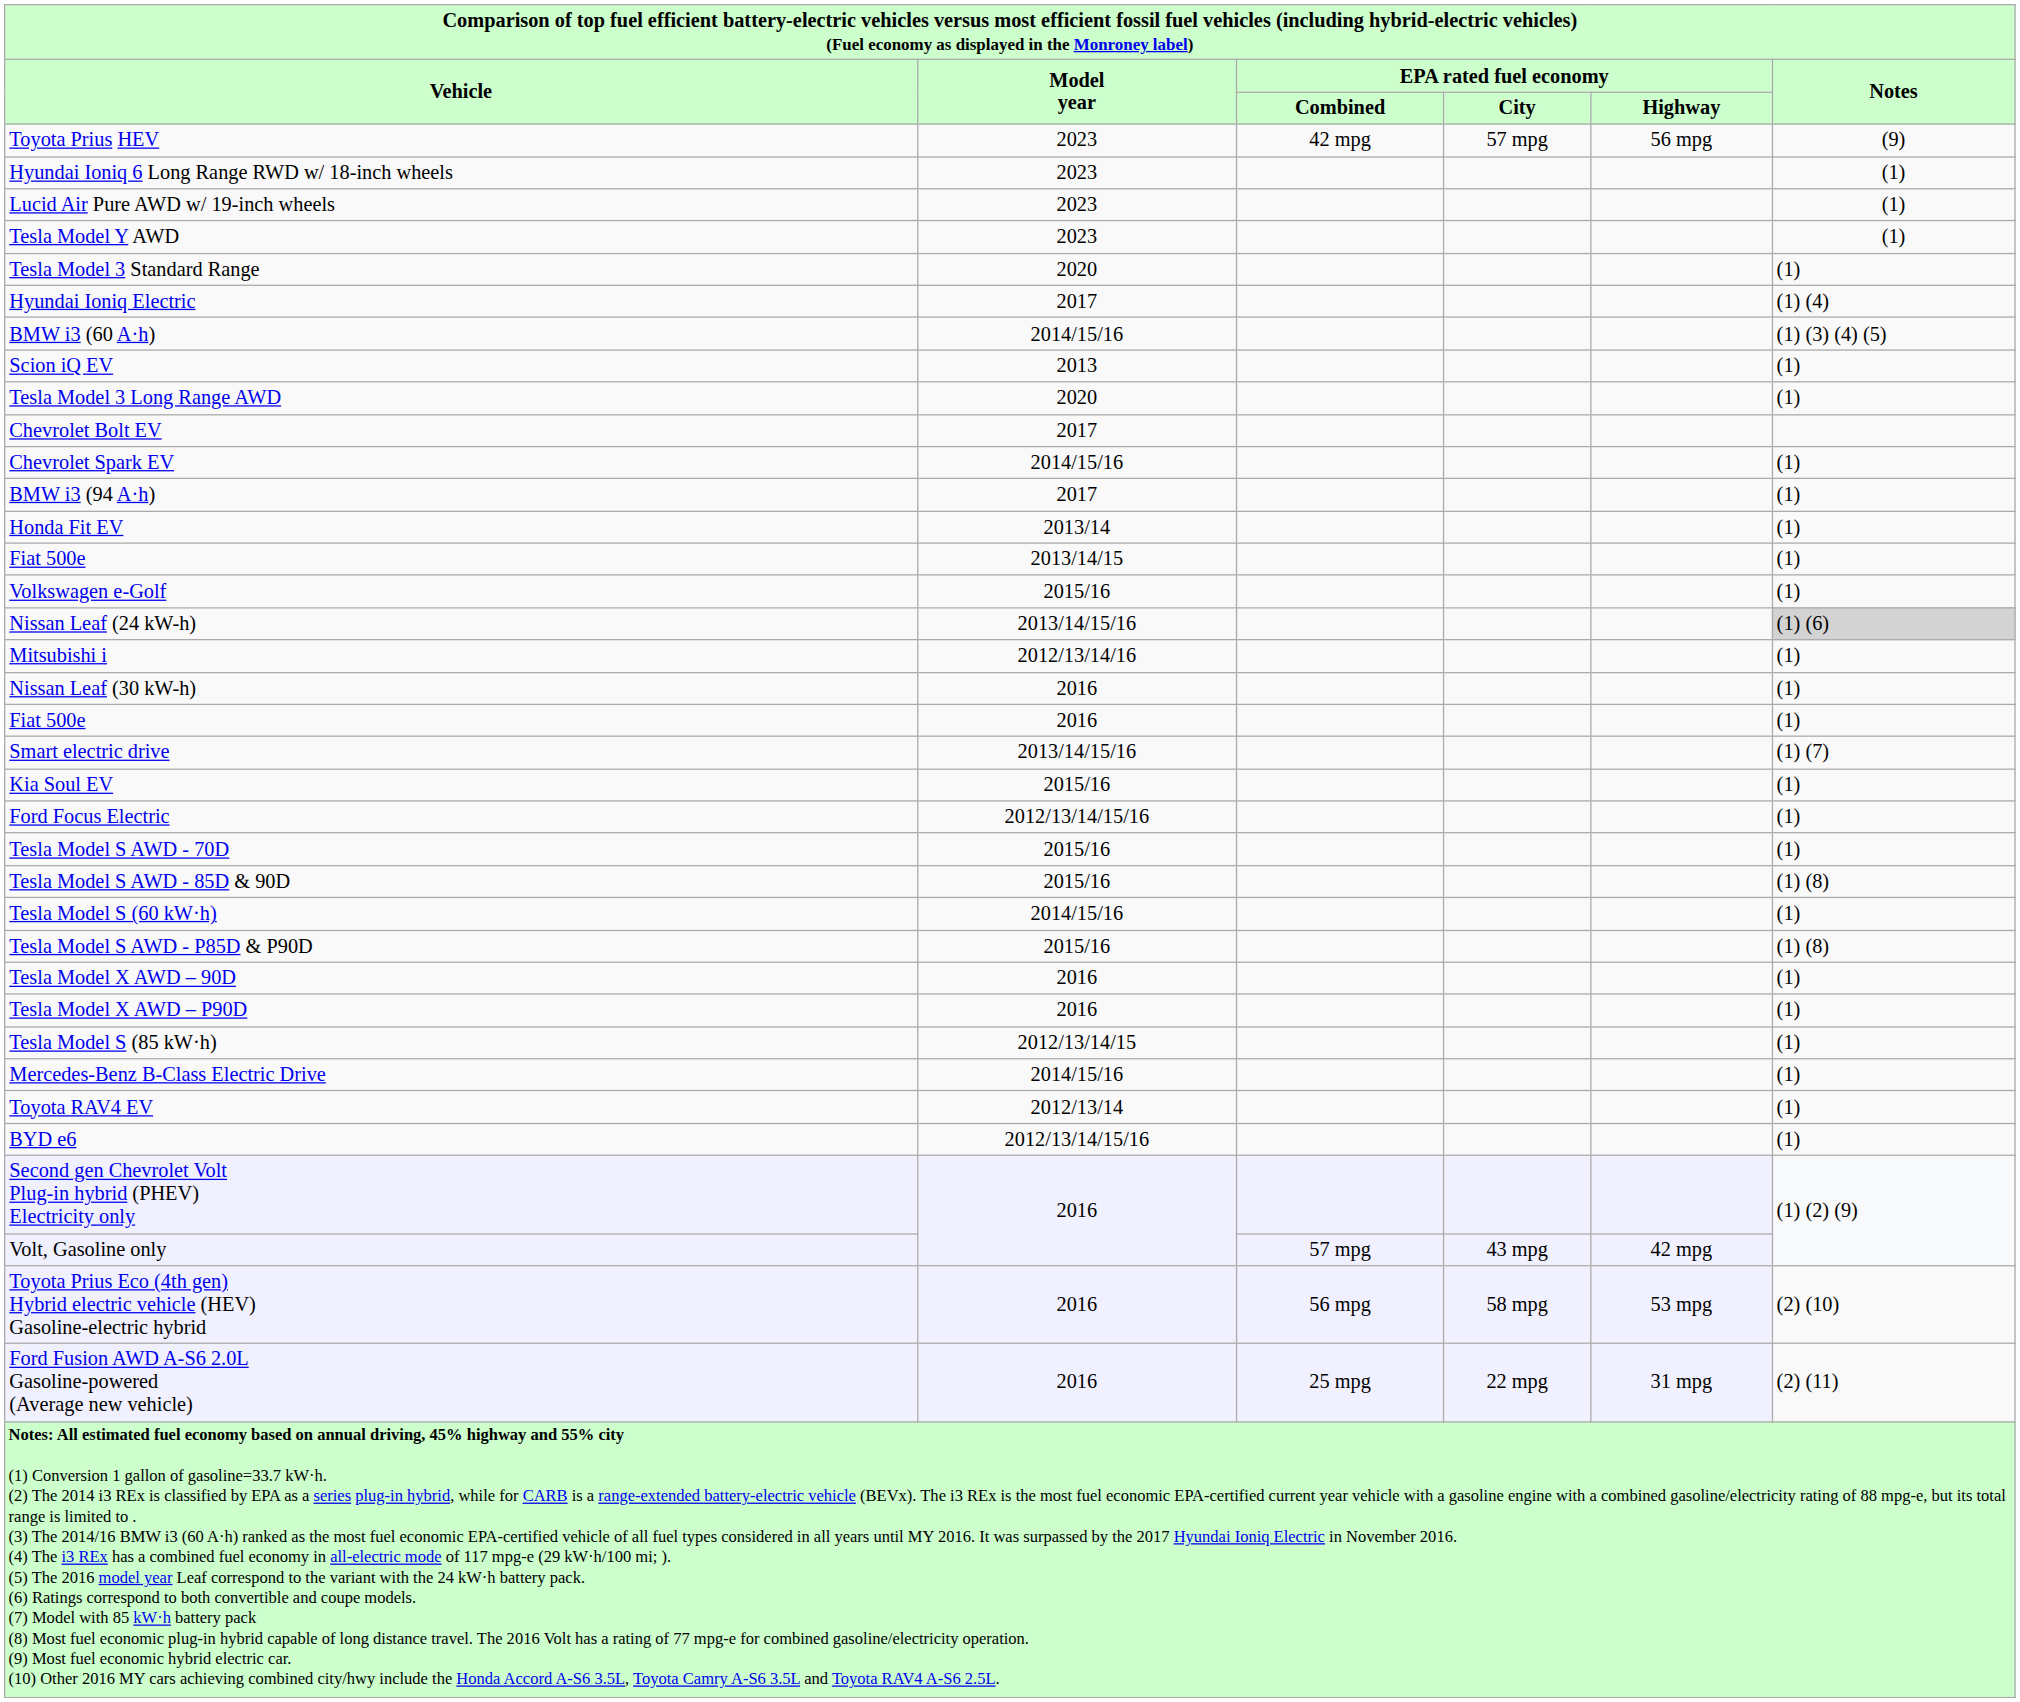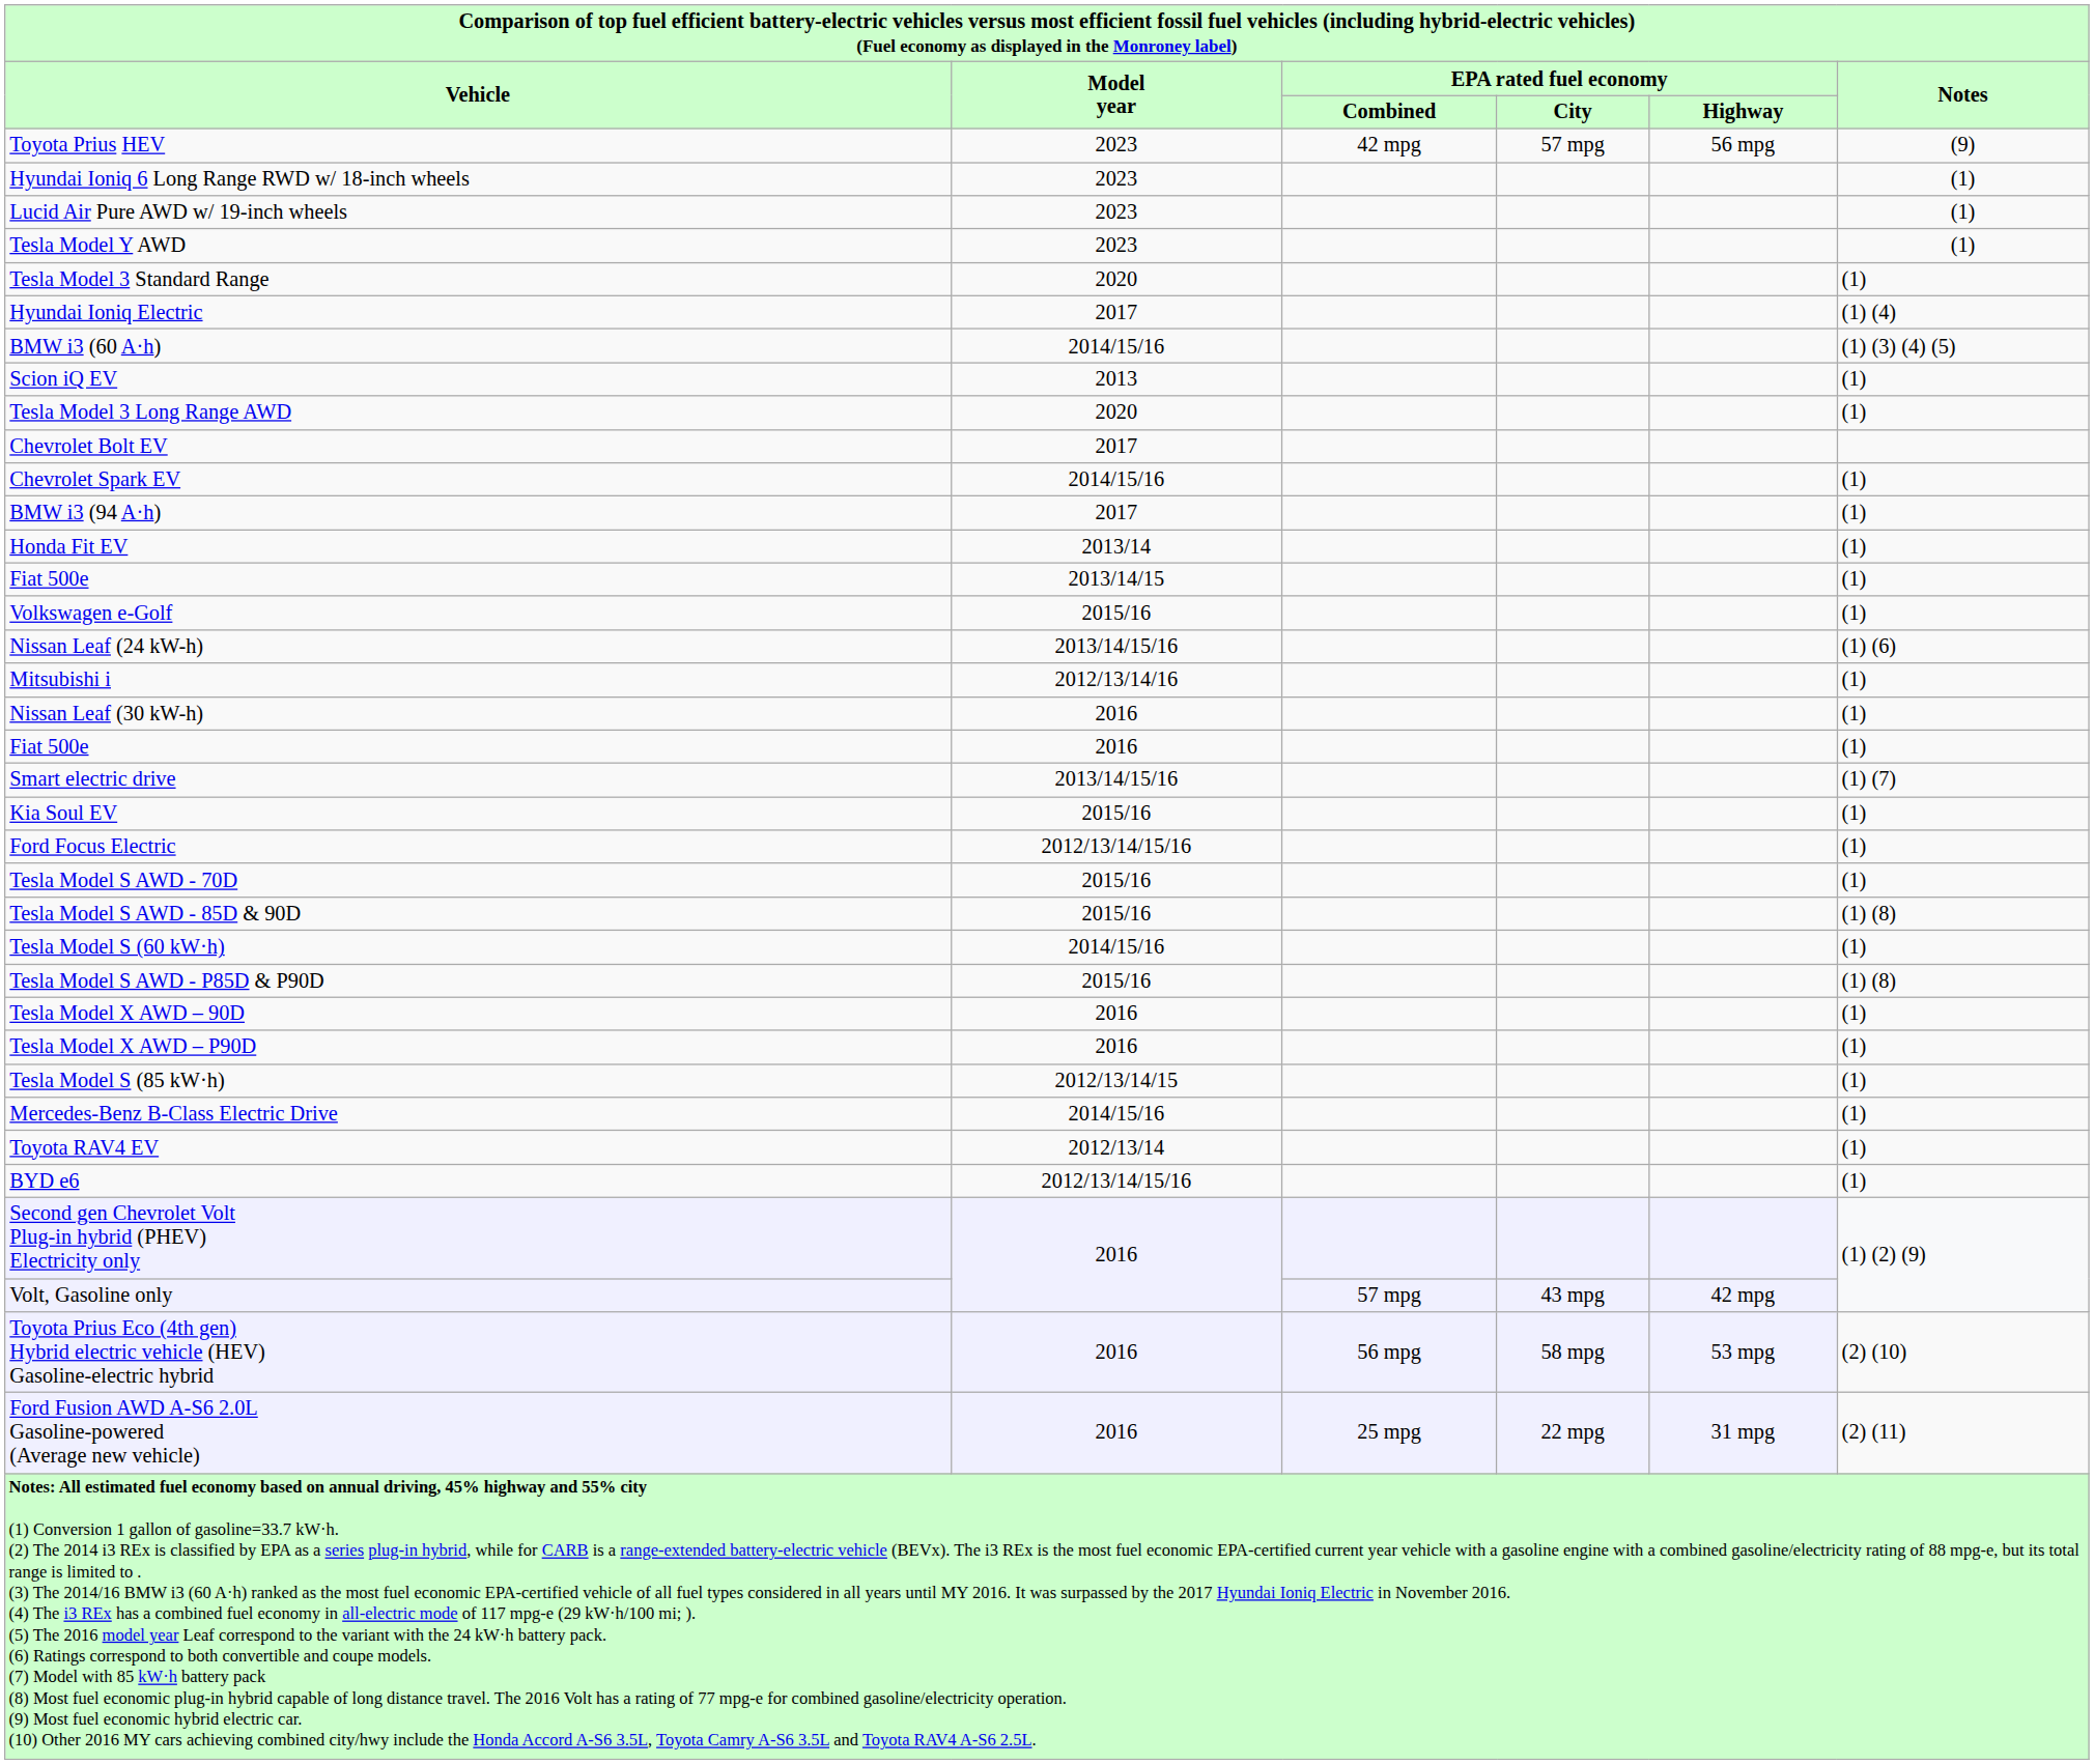Nissan Leaf (24 kW-h) | Notes: lightgrey background -> no background
